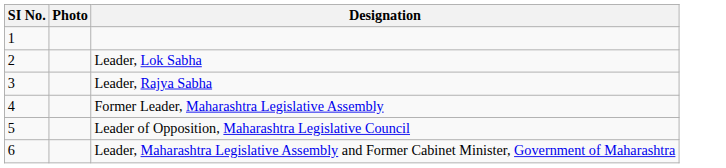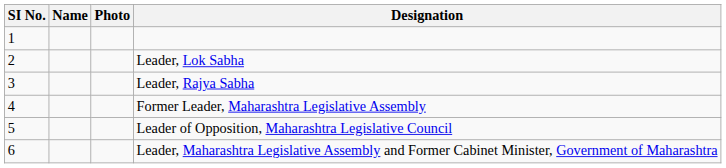+ column: Name
